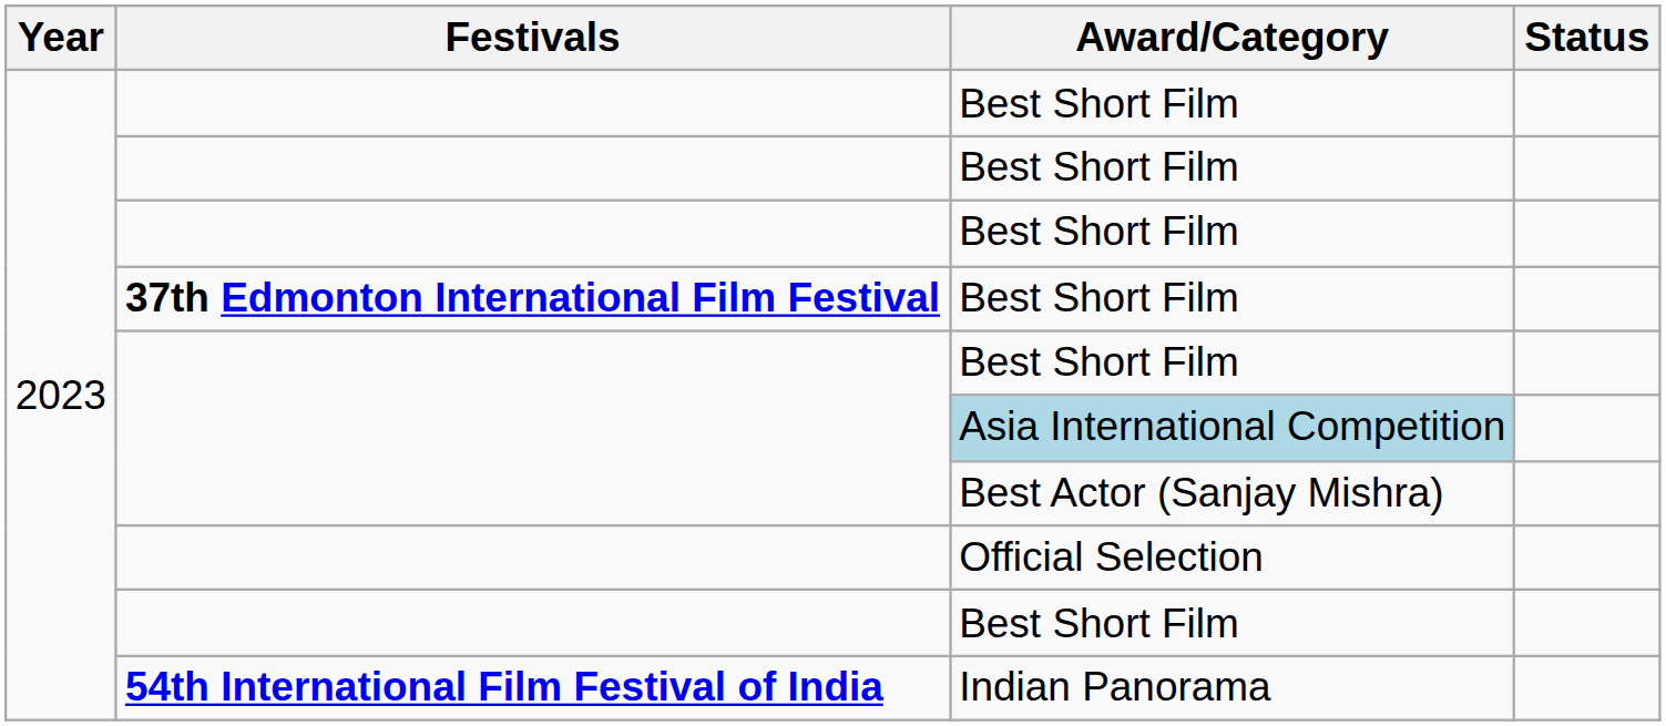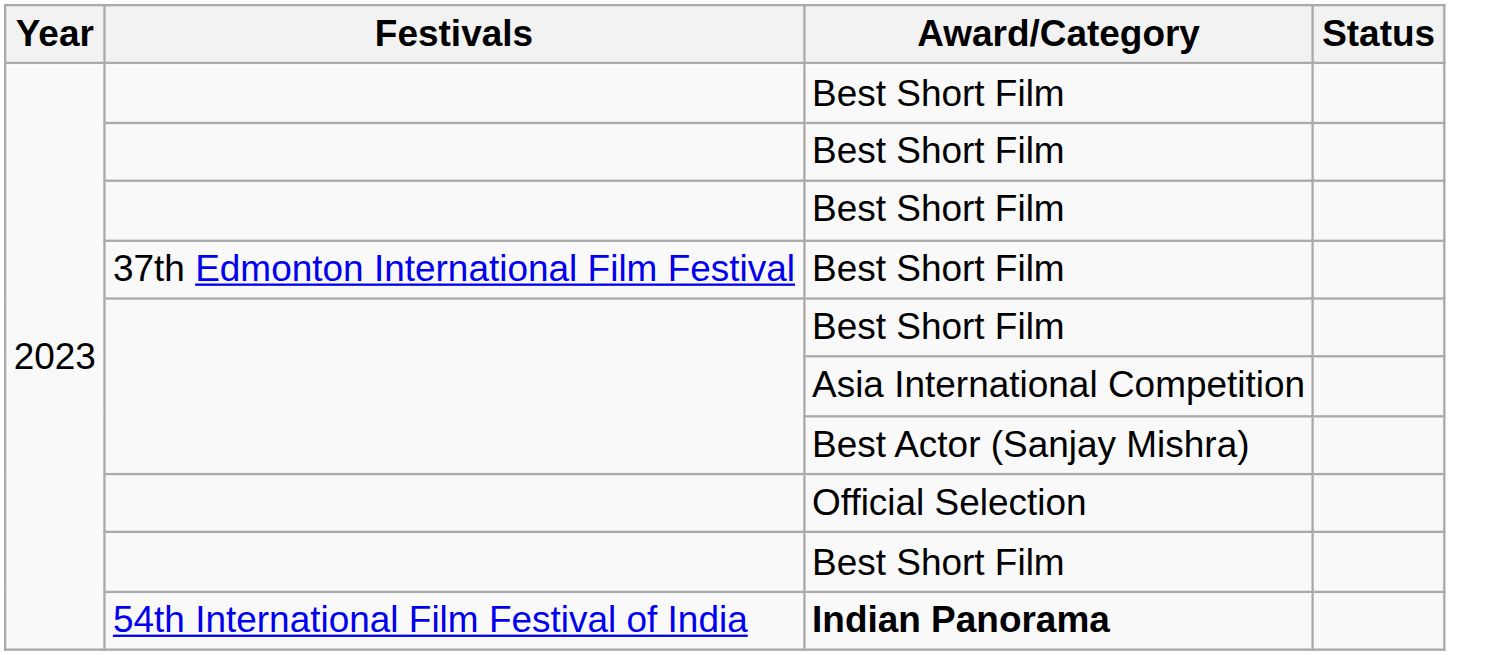37th Edmonton International Film Festival / Best Short Film | Festivals: bold -> normal
Asia International Competition | Award/Category: lightblue background -> no background
Indian Panorama | Festivals: bold -> normal
Indian Panorama | Award/Category: normal -> bold
